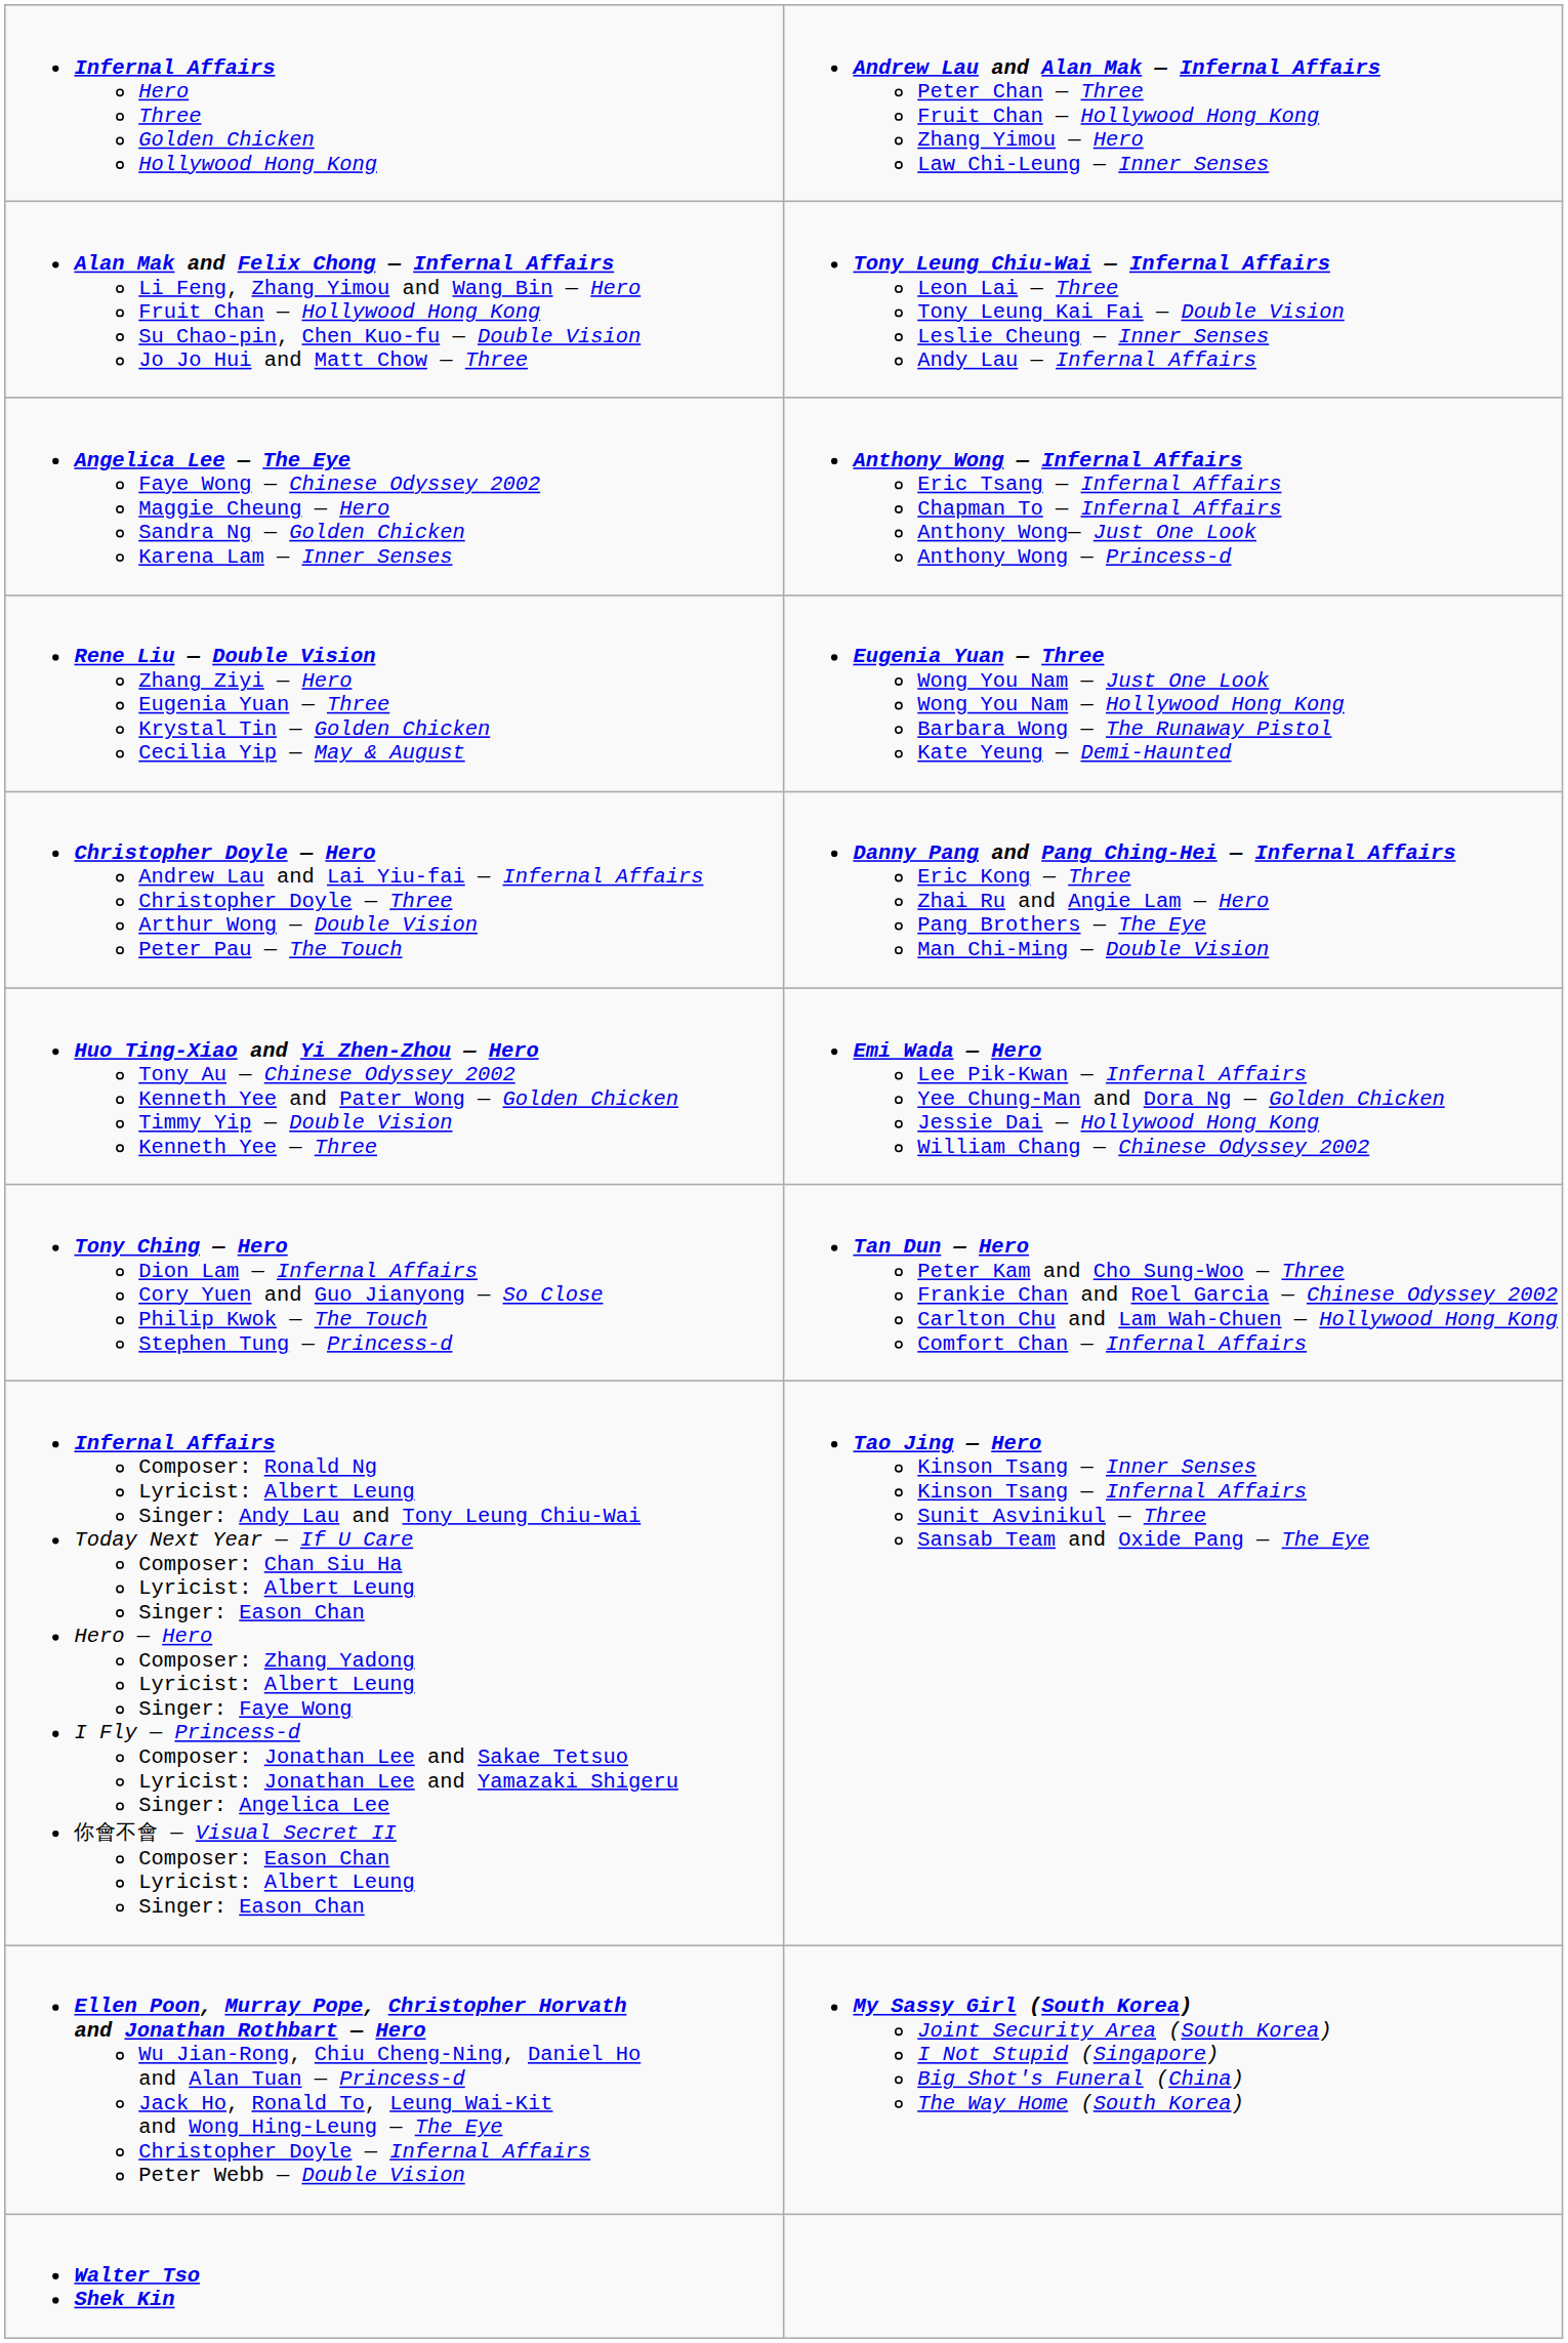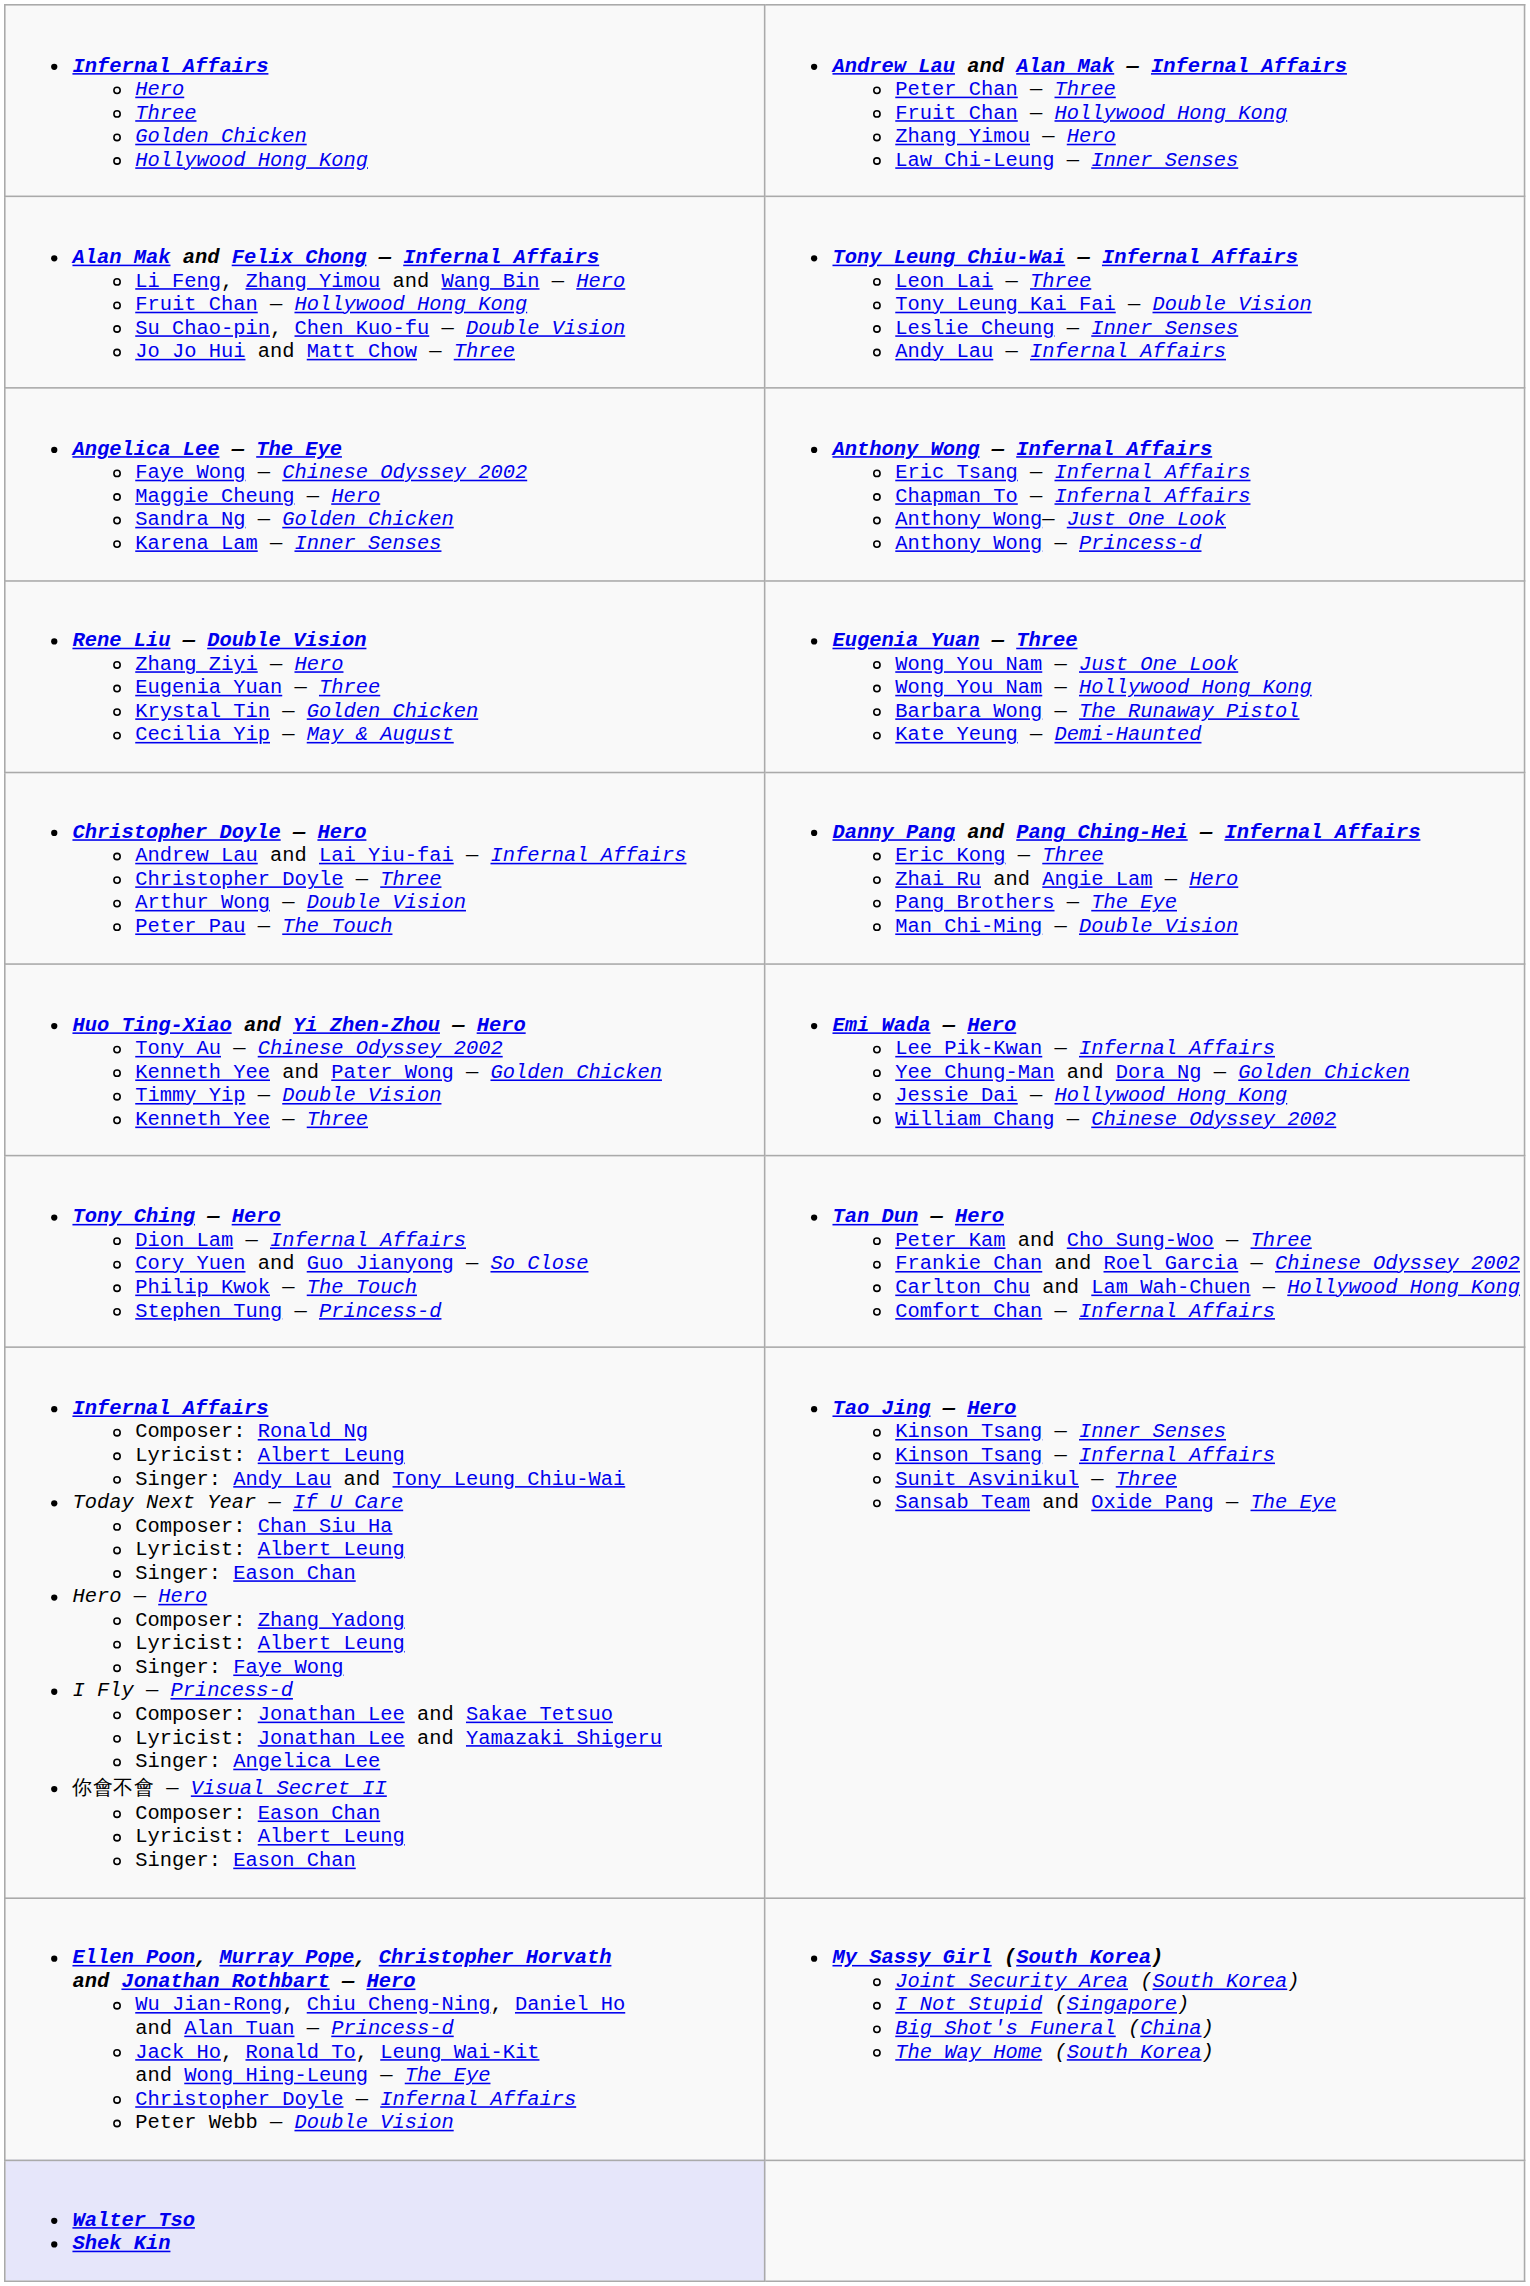Walter Tso Shek Kin | column 1: no background -> lavender background
